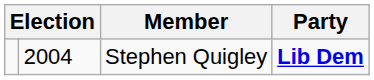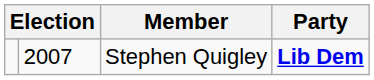Stephen Quigley | column 2: 2004 -> 2007
